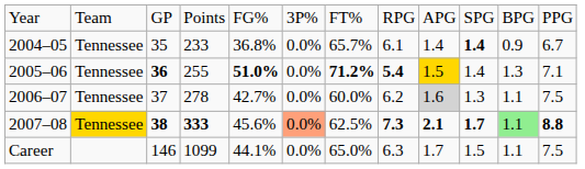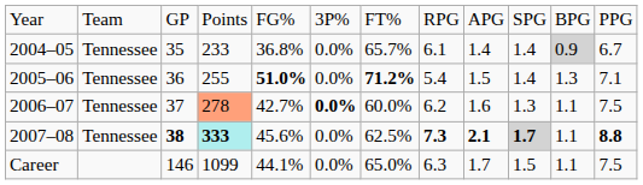2004–05 | column 10: bold -> normal
2004–05 | column 11: no background -> lightgrey background
2005–06 | column 3: bold -> normal
2005–06 | column 8: bold -> normal
2005–06 | column 9: gold background -> no background
2006–07 | column 4: no background -> lightsalmon background
2006–07 | column 6: normal -> bold
2006–07 | column 9: lightgrey background -> no background
2007–08 | column 2: gold background -> no background
2007–08 | column 4: no background -> paleturquoise background
2007–08 | column 6: lightsalmon background -> no background
2007–08 | column 10: no background -> lightgrey background
2007–08 | column 11: lightgreen background -> no background
